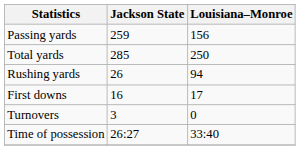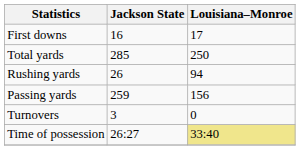rows swapped: First downs <-> Passing yards
Time of possession | Louisiana–Monroe: no background -> khaki background
